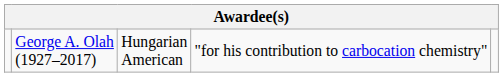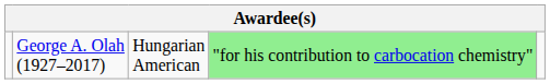George A. Olah (1927–2017) | column 4: no background -> lightgreen background
